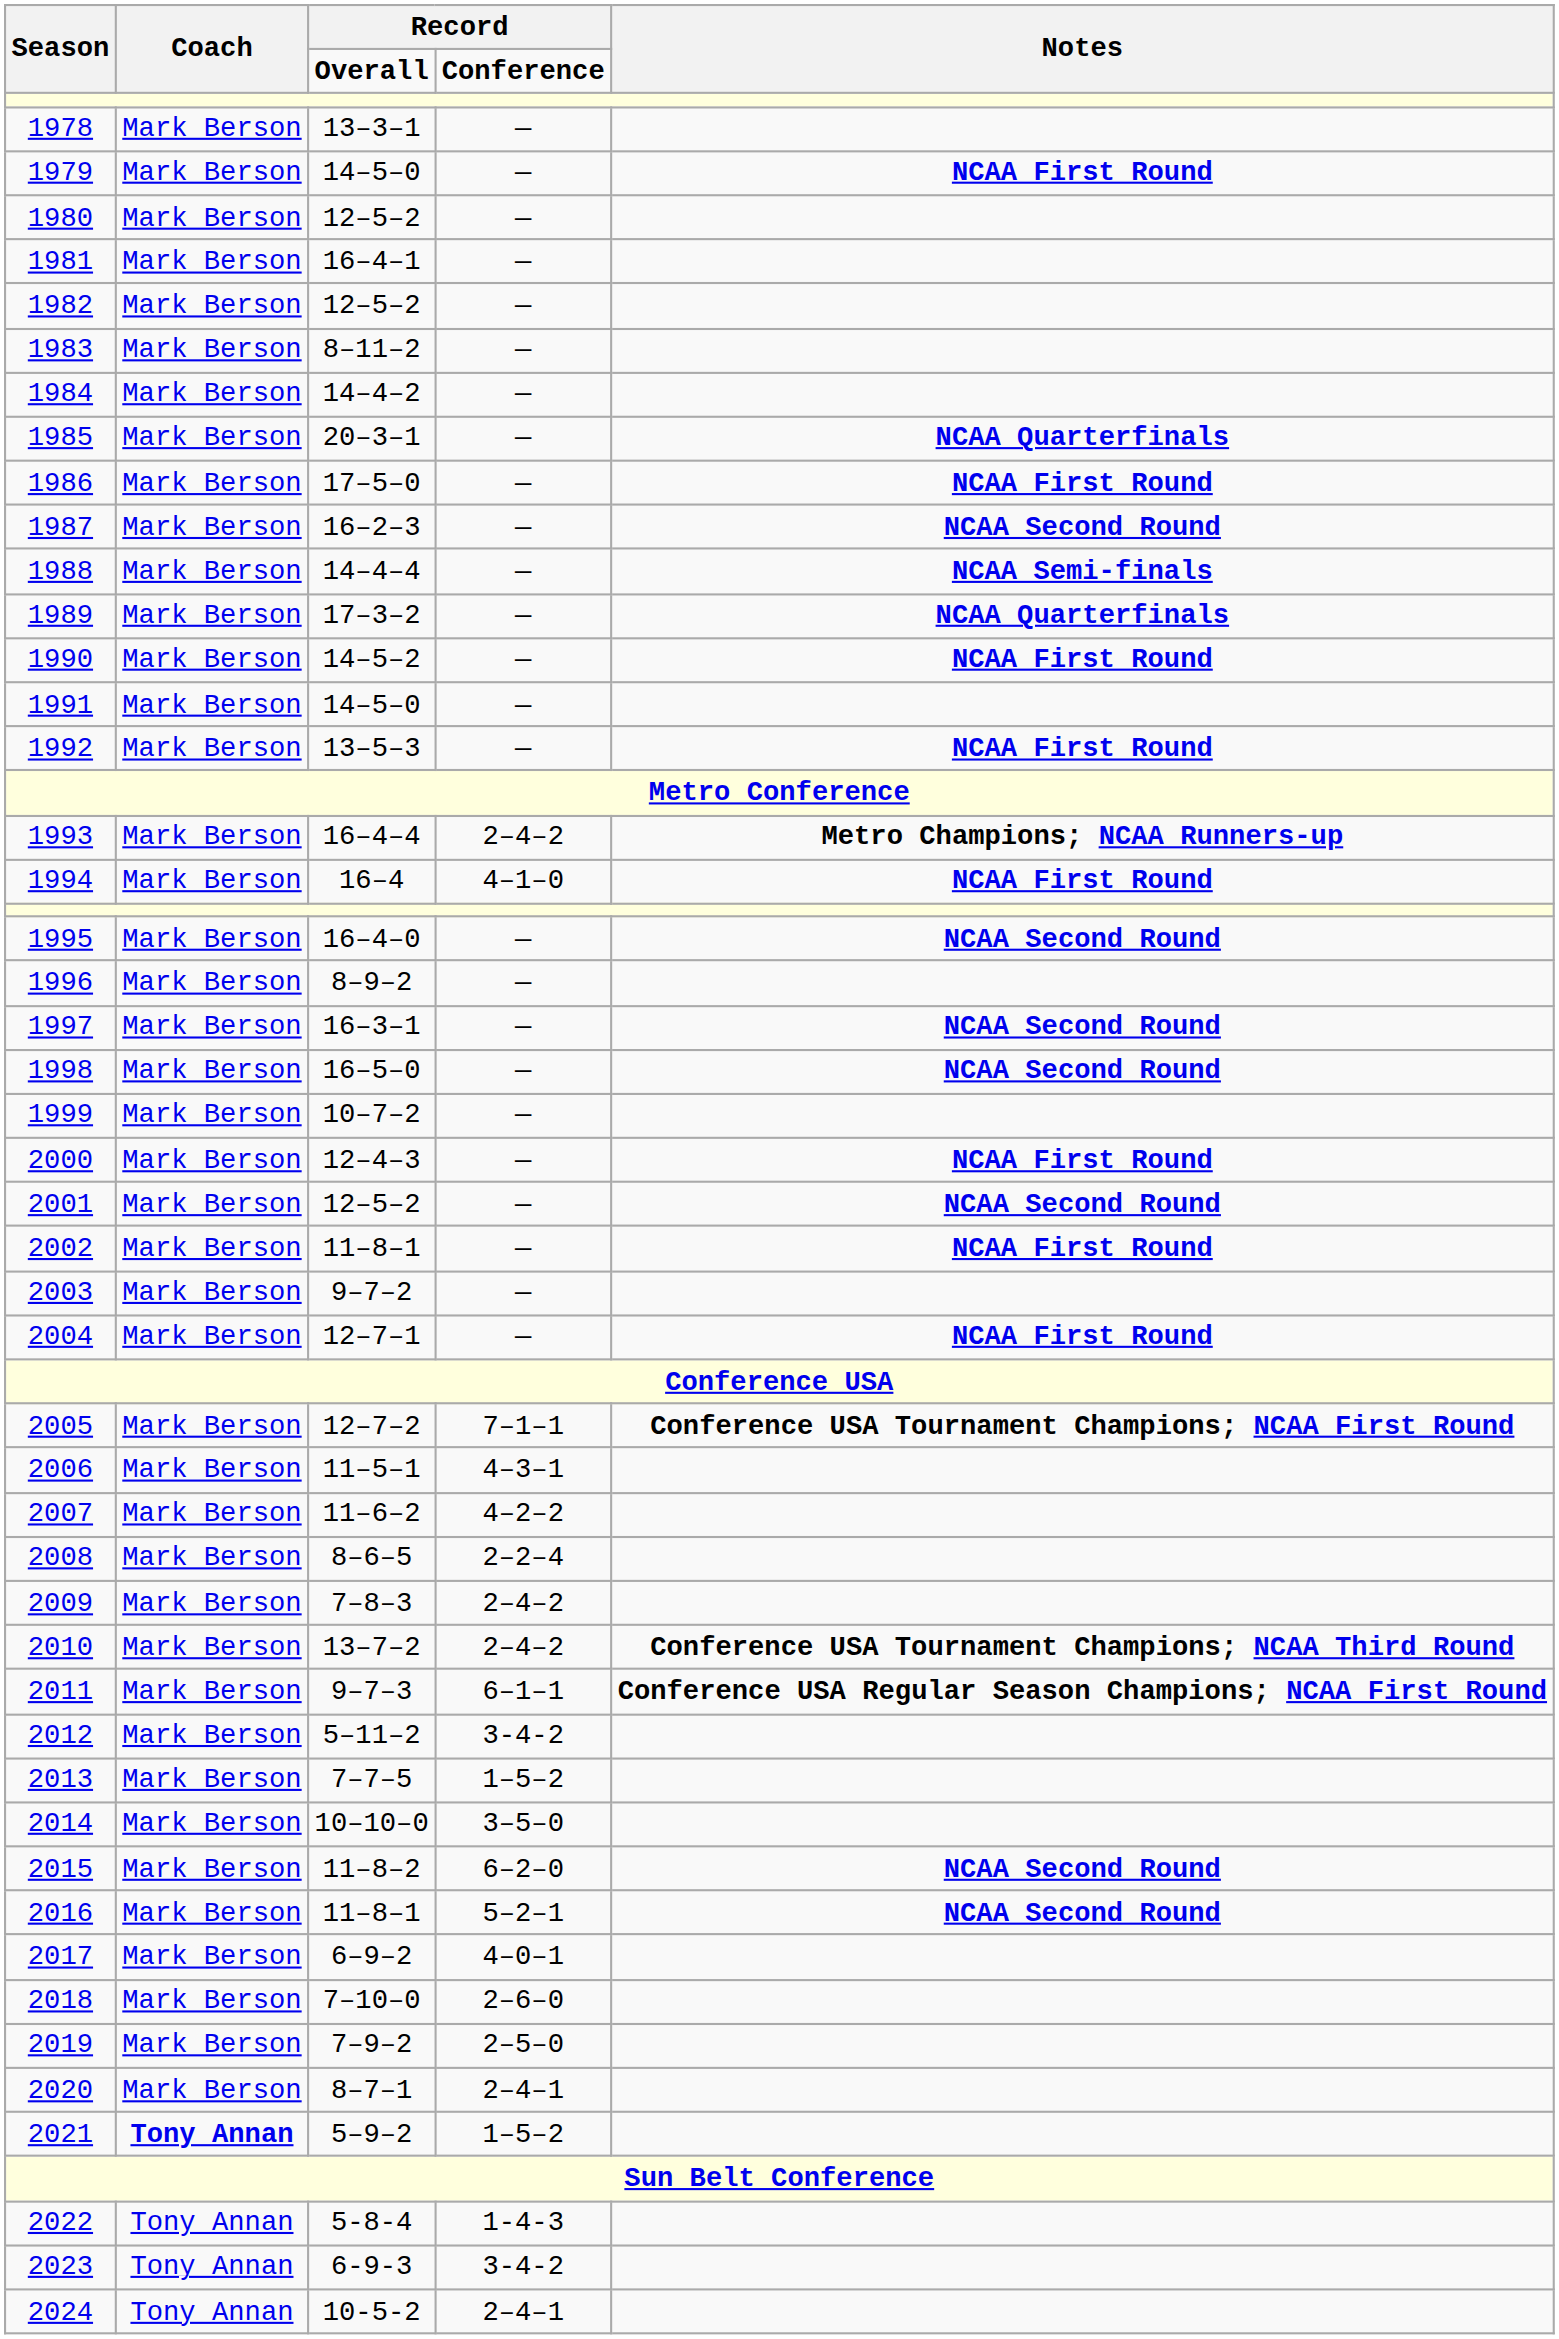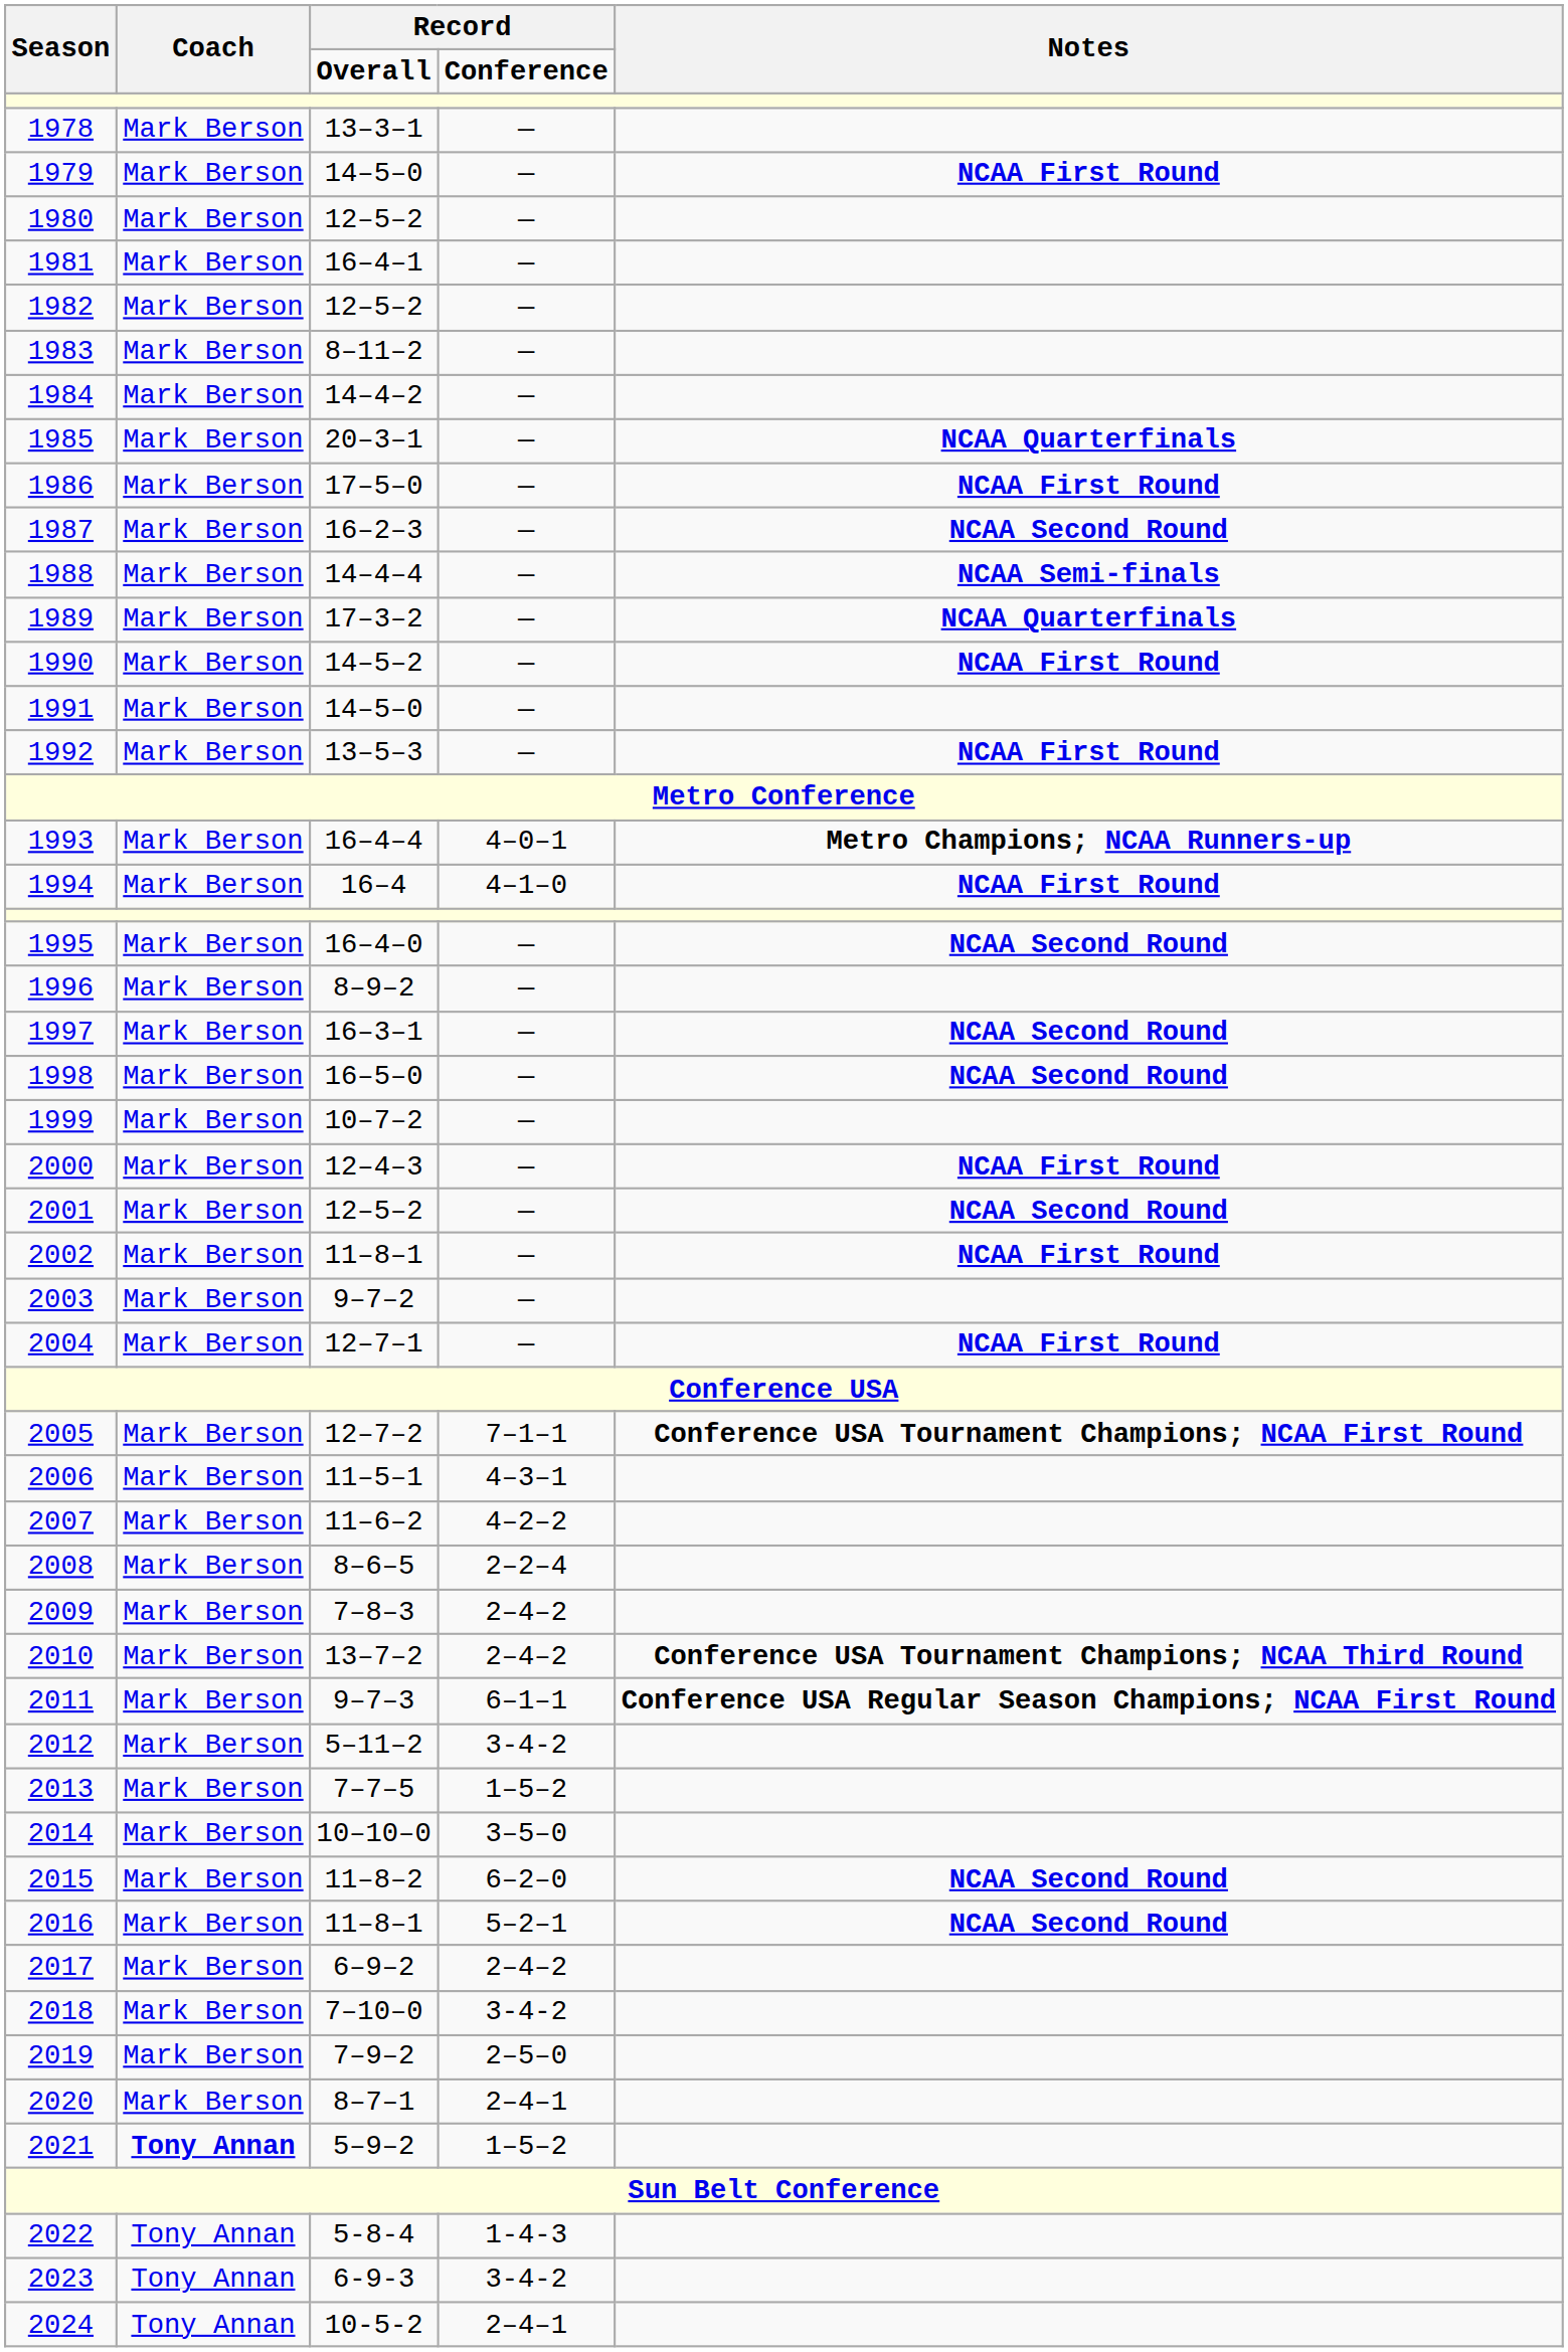1993 | column 4: 2–4–2 -> 4–0–1
2017 | column 4: 4–0–1 -> 2–4–2
2018 | column 4: 2–6–0 -> 3-4-2
